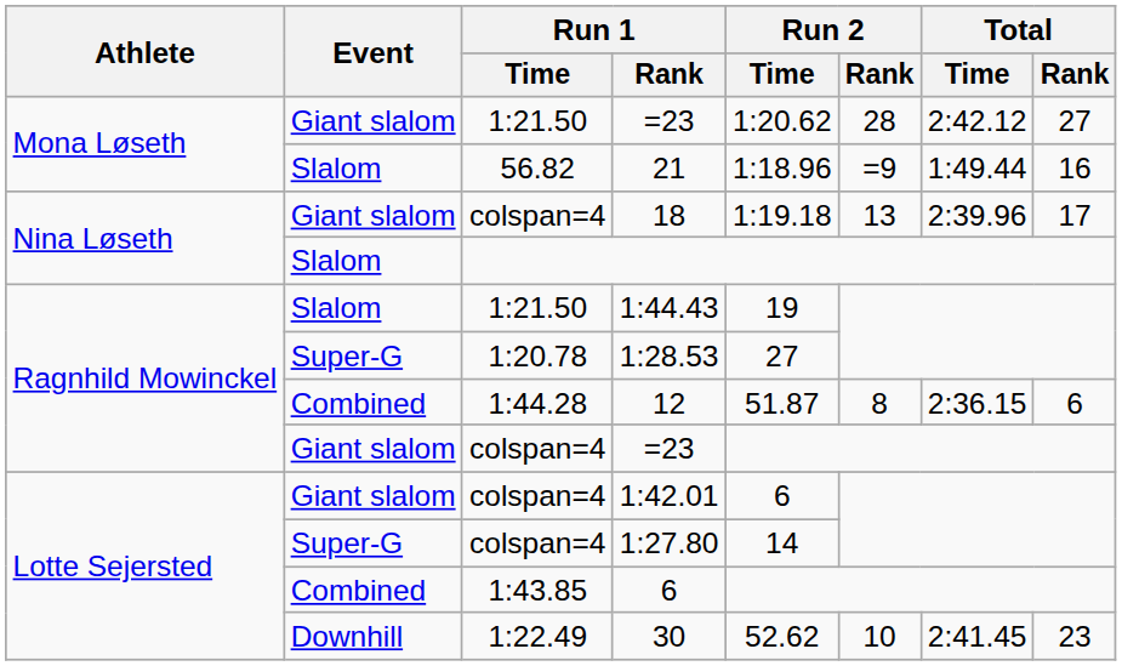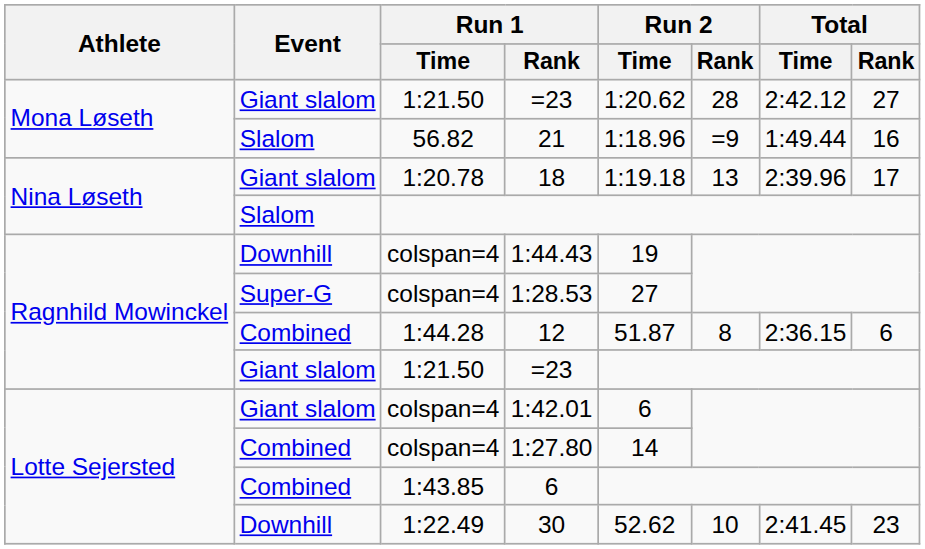18 | Run 1 / Time: colspan=4 -> 1:20.78
1:44.43 | Event: Slalom -> Downhill
1:44.43 | Run 1 / Time: 1:21.50 -> colspan=4
1:28.53 | Run 1 / Time: 1:20.78 -> colspan=4
Ragnhild Mowinckel / =23 | Run 1 / Time: colspan=4 -> 1:21.50
1:27.80 | Event: Super-G -> Combined
